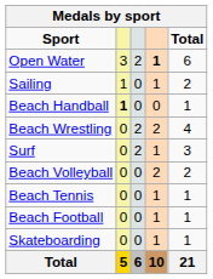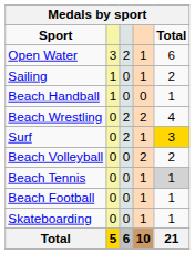Open Water | column 4: bold -> normal
Beach Handball | column 2: bold -> normal
Surf | Total: no background -> gold background
Beach Tennis | Total: no background -> lightgrey background
